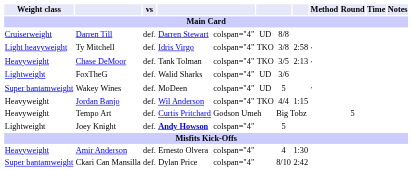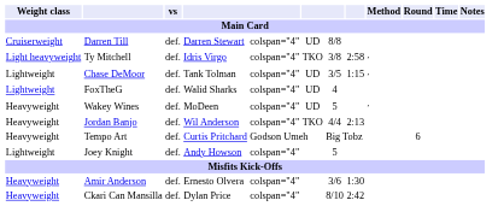Chase DeMoor | Weight class: Heavyweight -> Lightweight
Chase DeMoor | column 6: TKO -> UD
Chase DeMoor | column 8: 2:13 -> 1:15
FoxTheG | column 7: 3/6 -> 4
Wakey Wines | Weight class: Super bantamweight -> Heavyweight
Jordan Banjo | column 8: 1:15 -> 2:13
Tempo Art | Round: 5 -> 6
Joey Knight | column 4: bold -> normal
Amir Anderson | column 7: 4 -> 3/6
Ckari Can Mansilla | Weight class: Super bantamweight -> Heavyweight
